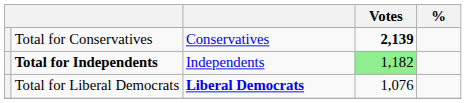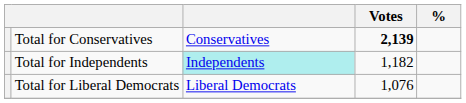row 3 | column 2: bold -> normal
row 3 | column 3: no background -> paleturquoise background
row 3 | Votes: lightgreen background -> no background
row 4 | column 3: bold -> normal
